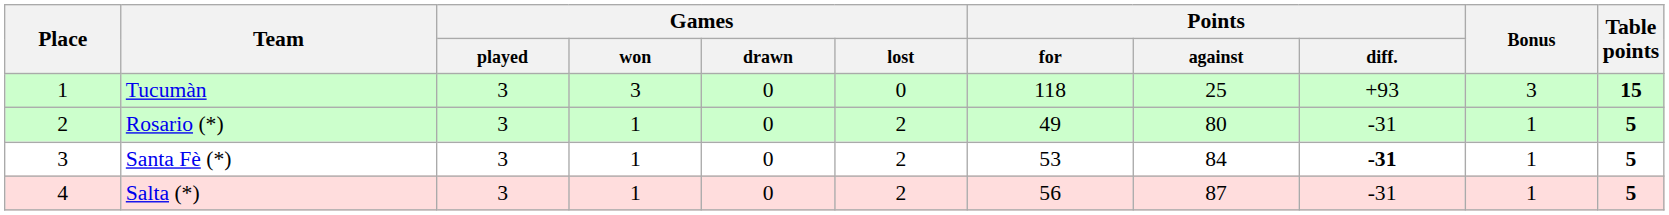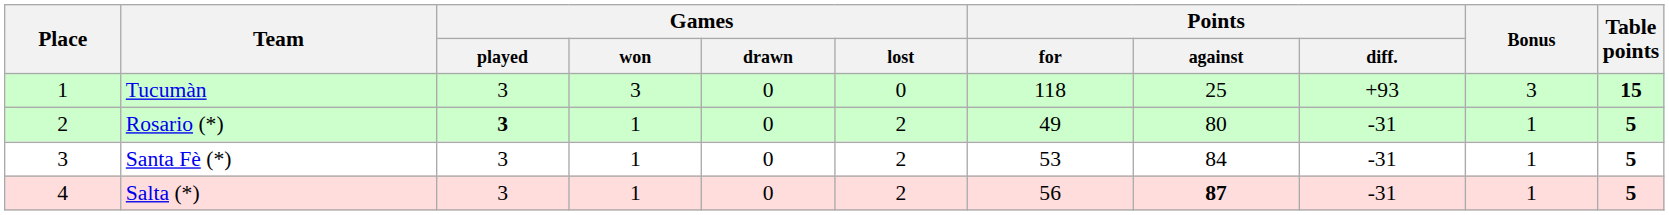Rosario (*) | Games / played: normal -> bold
Santa Fè (*) | Points / diff.: bold -> normal
Salta (*) | Points / against: normal -> bold
